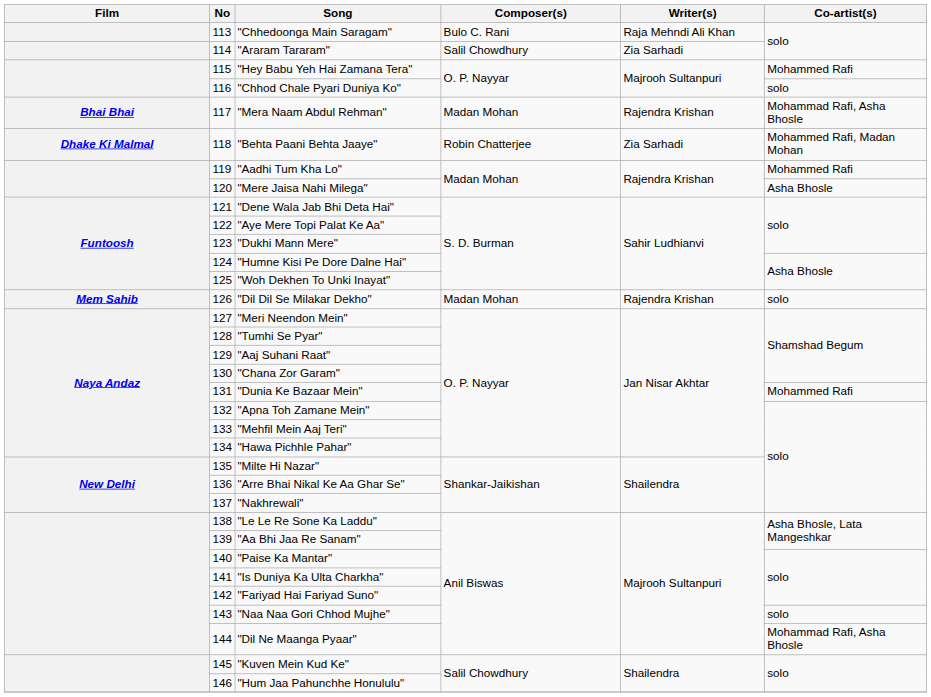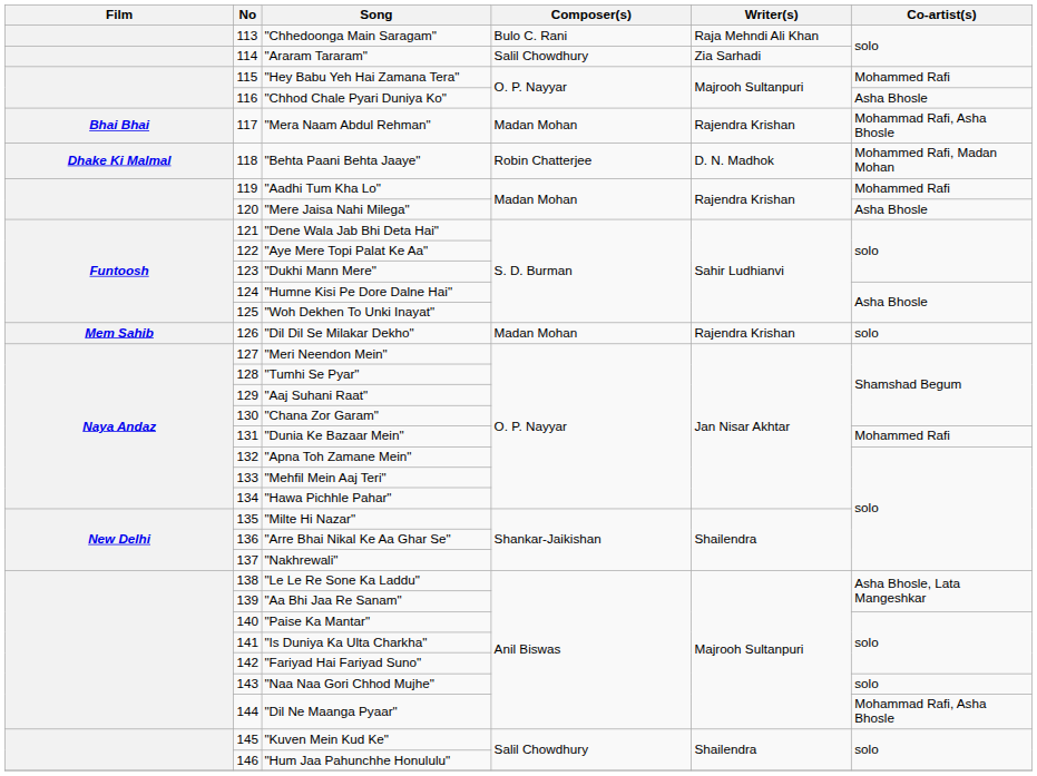"Chhod Chale Pyari Duniya Ko" | Co-artist(s): solo -> Asha Bhosle
"Behta Paani Behta Jaaye" | Writer(s): Zia Sarhadi -> D. N. Madhok
